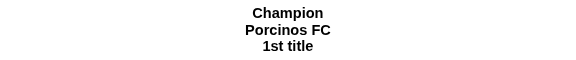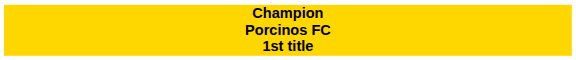row 1 | column 1: no background -> gold background
